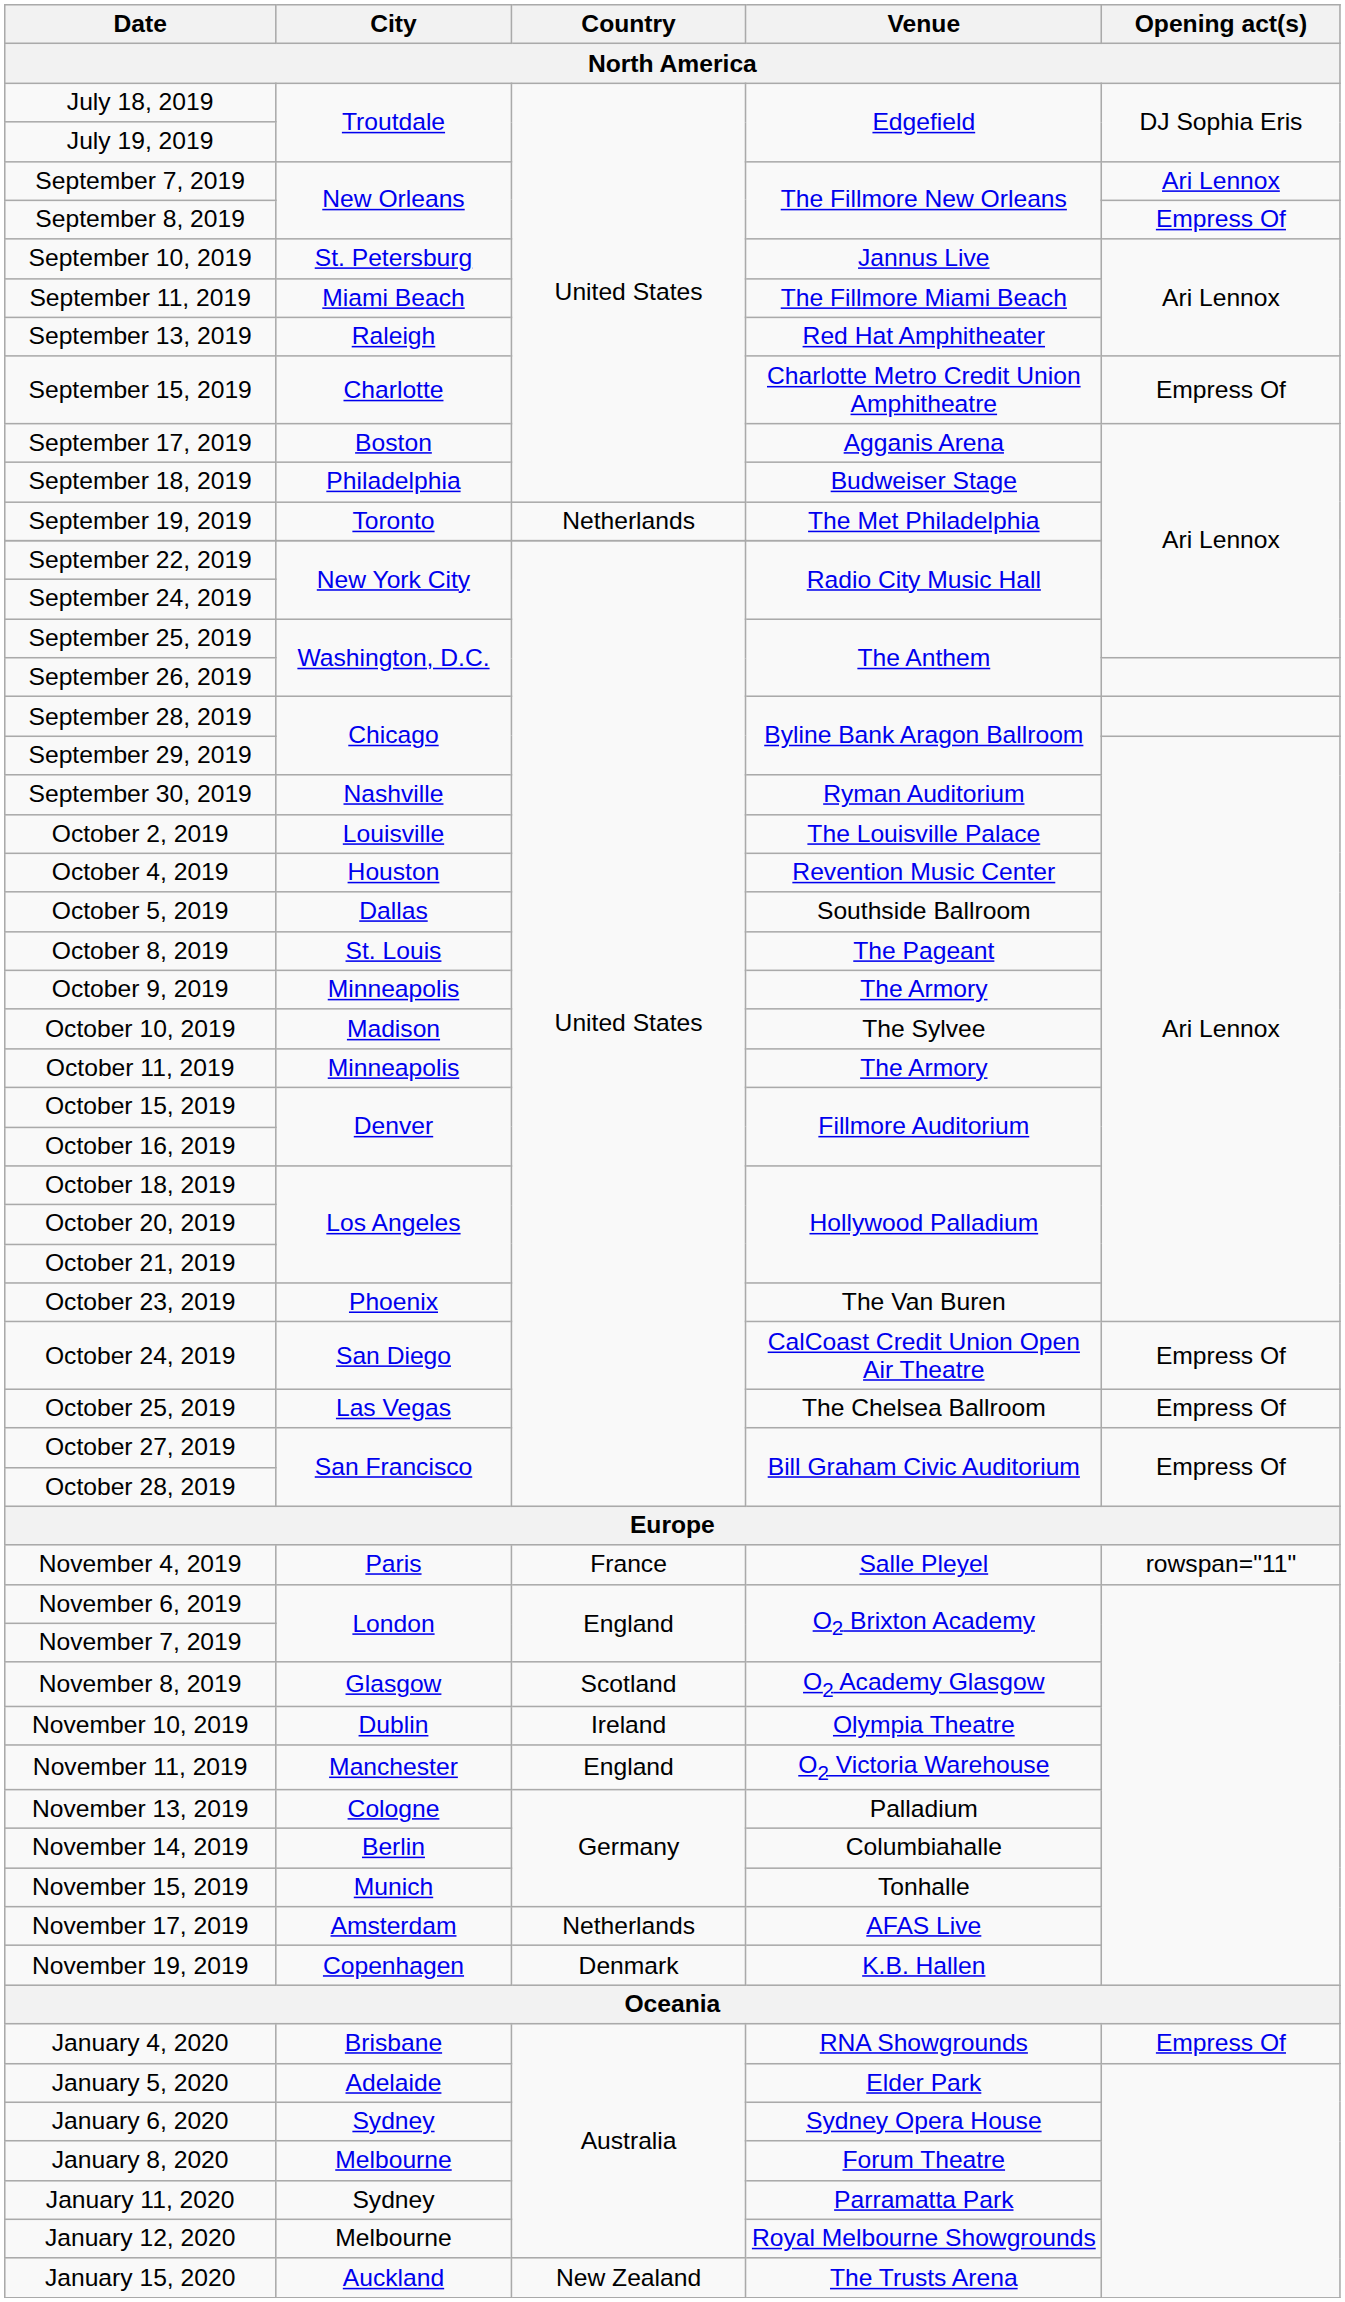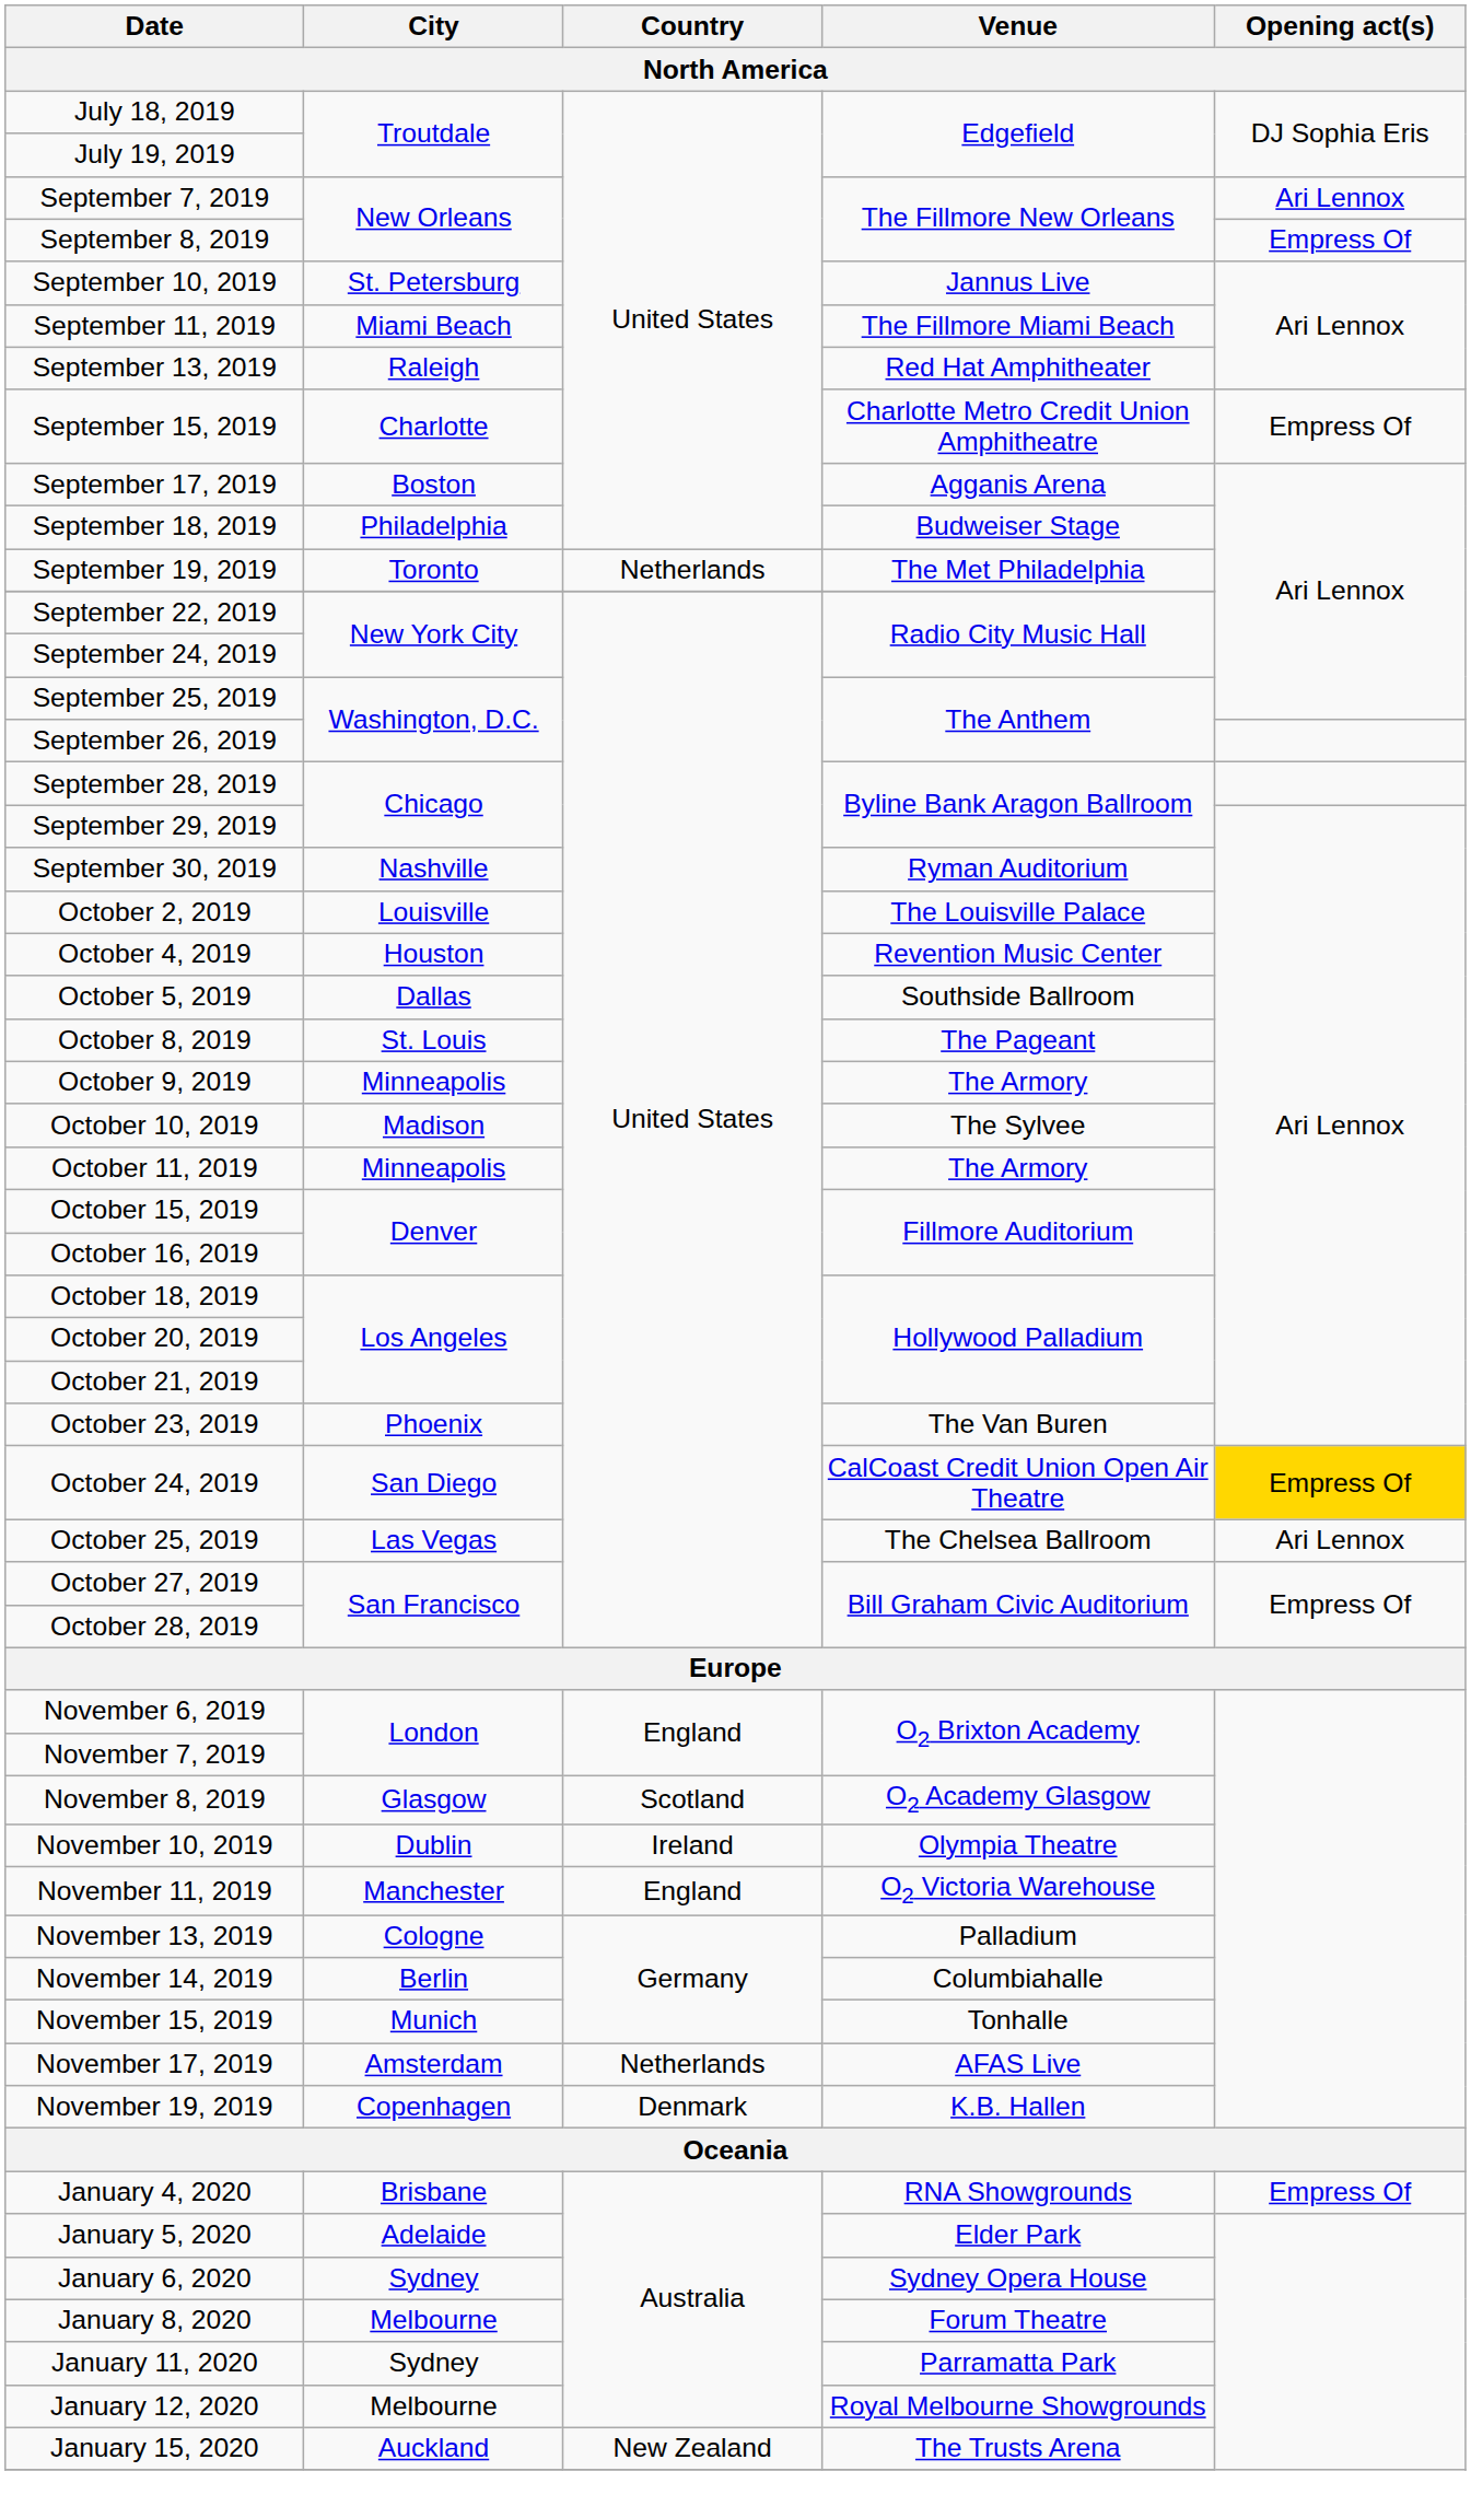October 24, 2019 | Opening act(s): no background -> gold background
October 25, 2019 | Opening act(s): Empress Of -> Ari Lennox
- row: November 4, 2019 | Paris | France | Salle Pleyel | rowspan="11"
